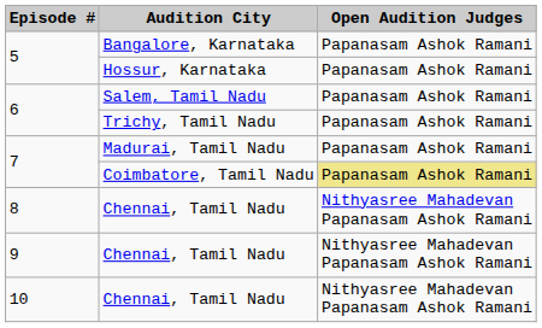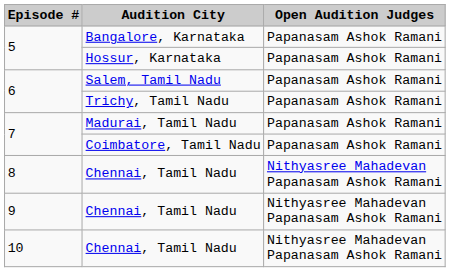Coimbatore, Tamil Nadu | Open Audition Judges: khaki background -> no background
